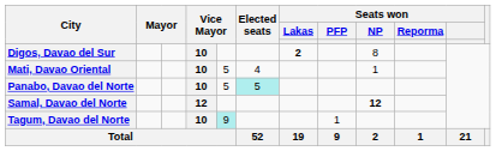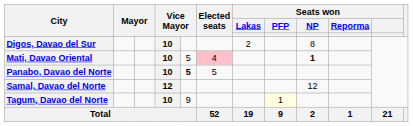Digos, Davao del Sur | Seats won / Lakas: bold -> normal
Mati, Davao Oriental | Elected seats: no background -> pink background
Mati, Davao Oriental | Seats won / NP: normal -> bold
Panabo, Davao del Norte | column 5: normal -> bold
Panabo, Davao del Norte | Elected seats: paleturquoise background -> no background
Samal, Davao del Norte | Seats won / NP: bold -> normal
Tagum, Davao del Norte | column 5: paleturquoise background -> no background
Tagum, Davao del Norte | Seats won / PFP: no background -> lightyellow background
